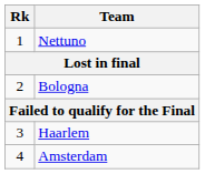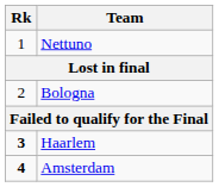Haarlem | Rk: normal -> bold
Amsterdam | Rk: normal -> bold
